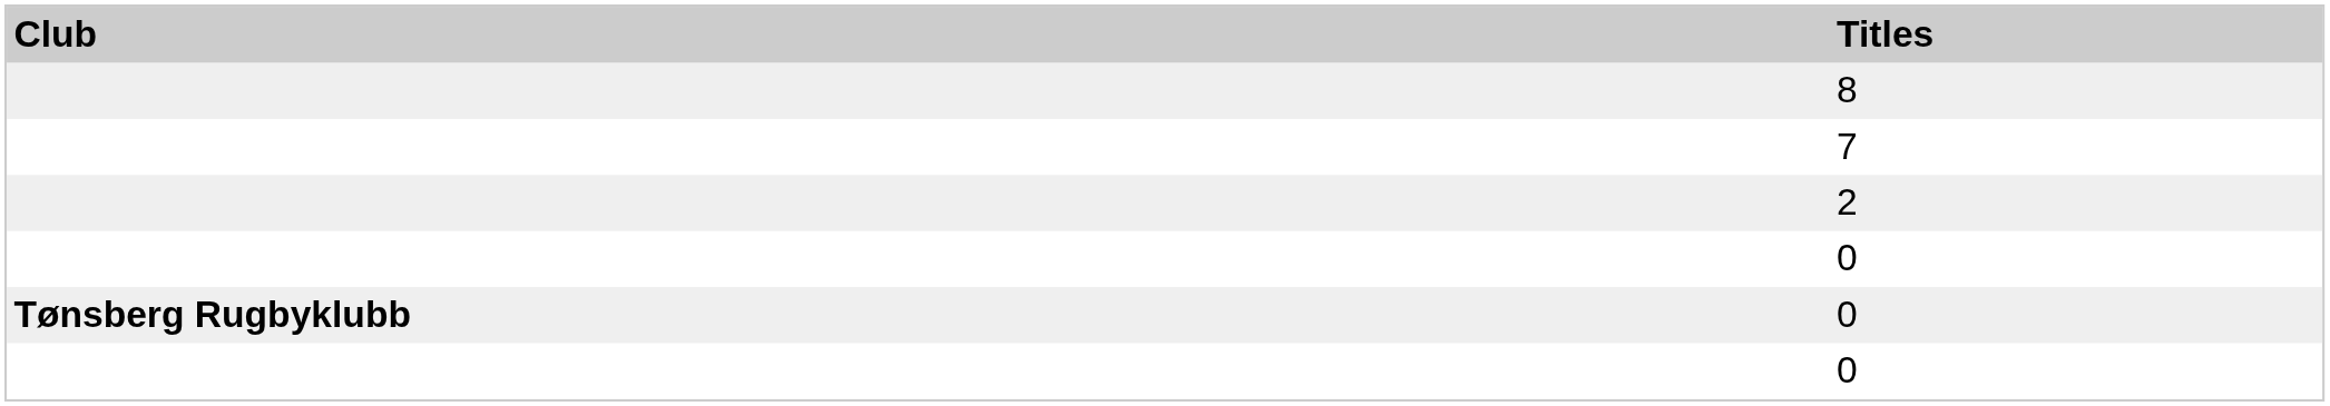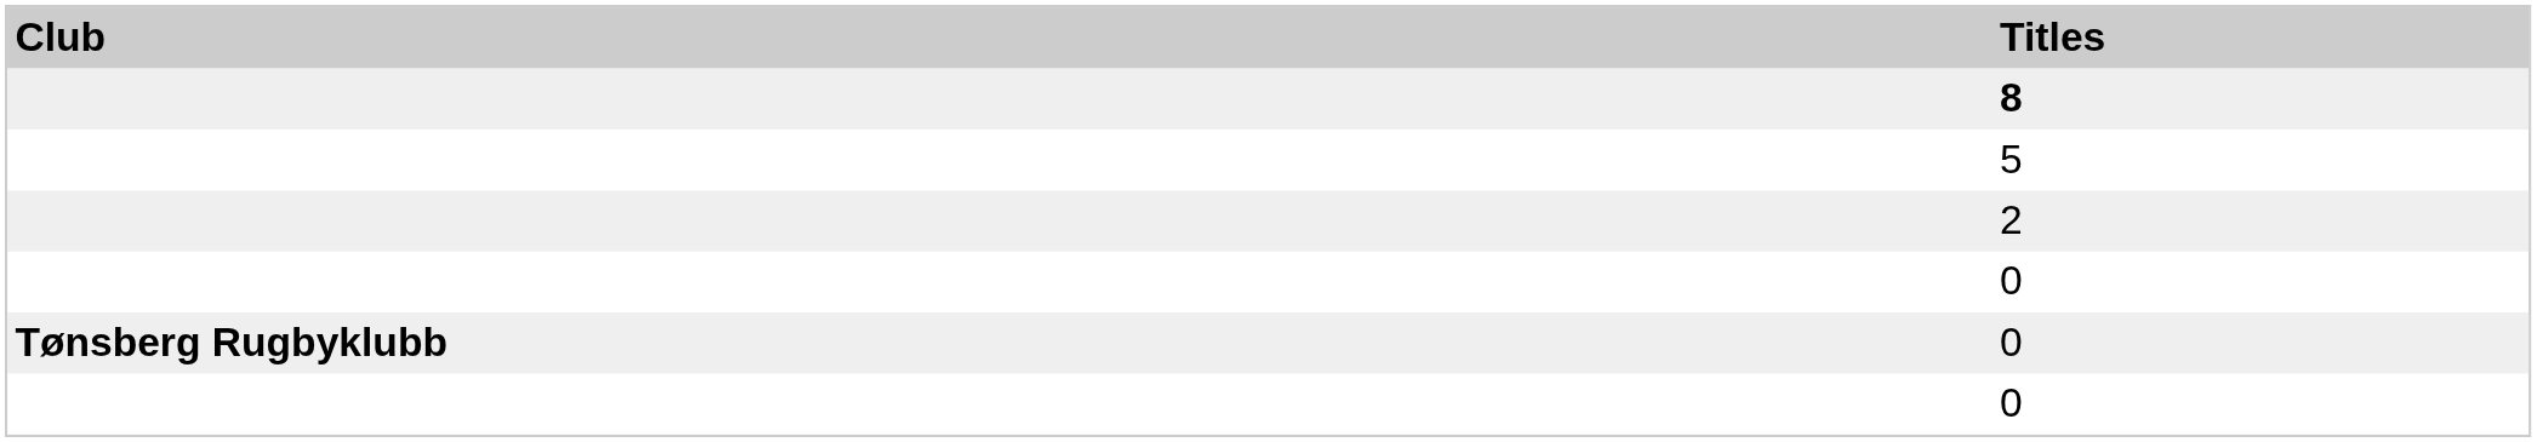row 2 | Titles: normal -> bold
row 3 | Titles: 7 -> 5
